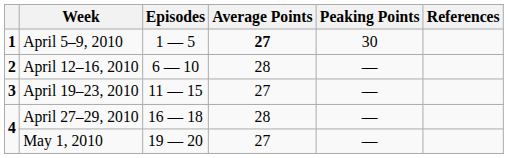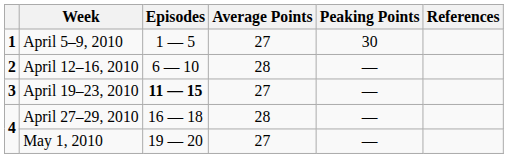April 5–9, 2010 | Average Points: bold -> normal
April 19–23, 2010 | Episodes: normal -> bold
